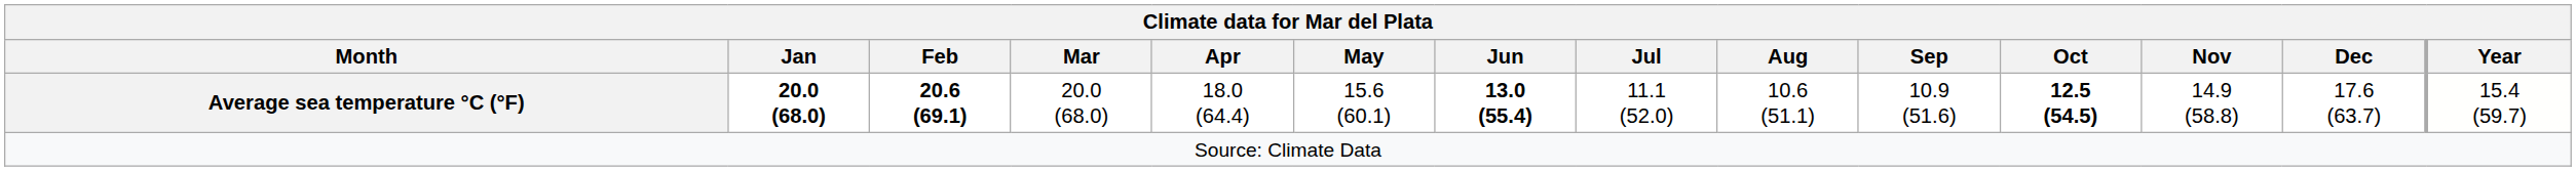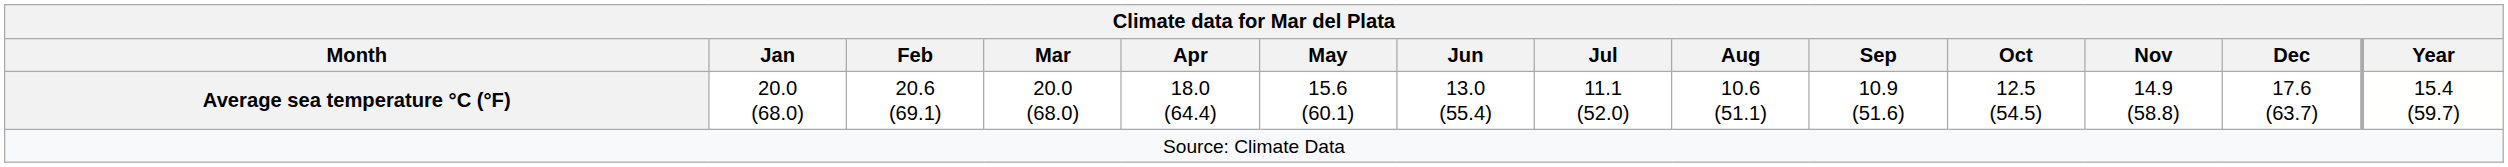row 3 | Jan: bold -> normal
row 3 | Feb: bold -> normal
row 3 | Jun: bold -> normal
row 3 | Oct: bold -> normal
